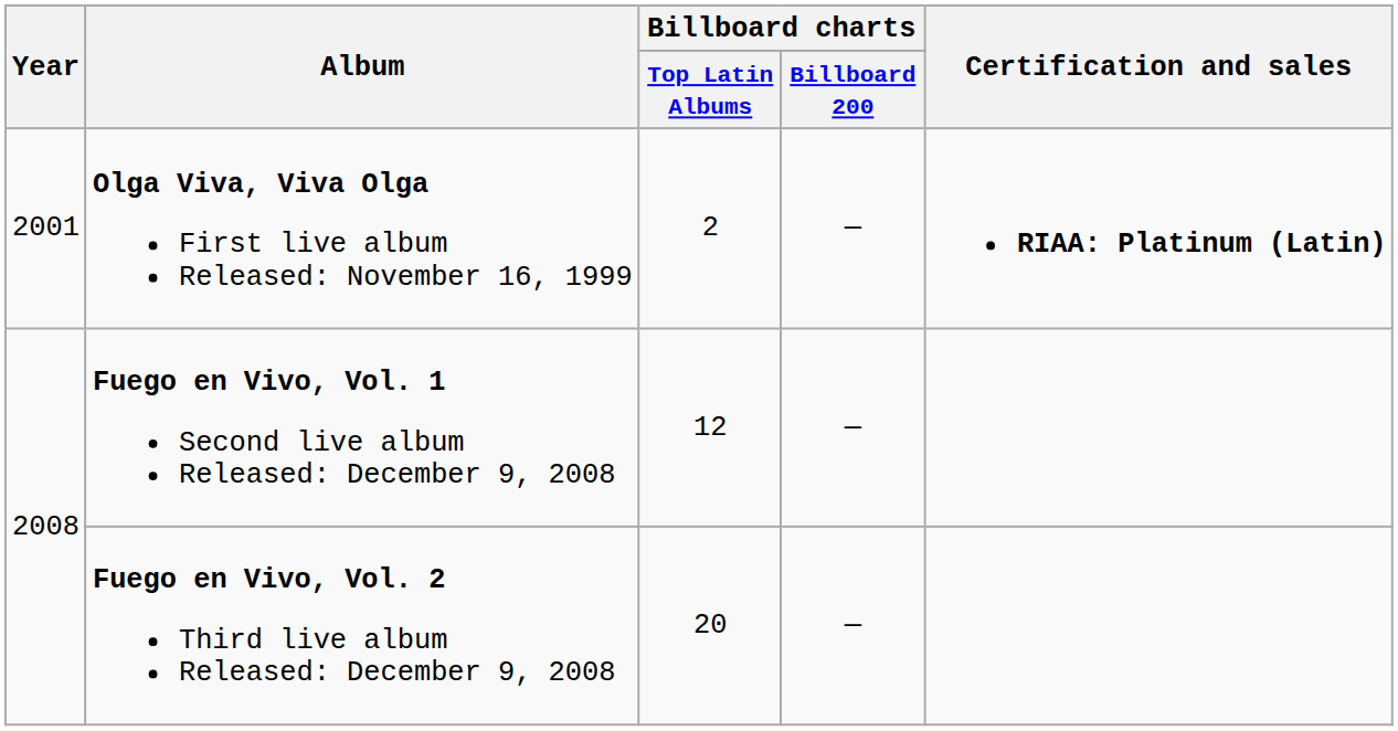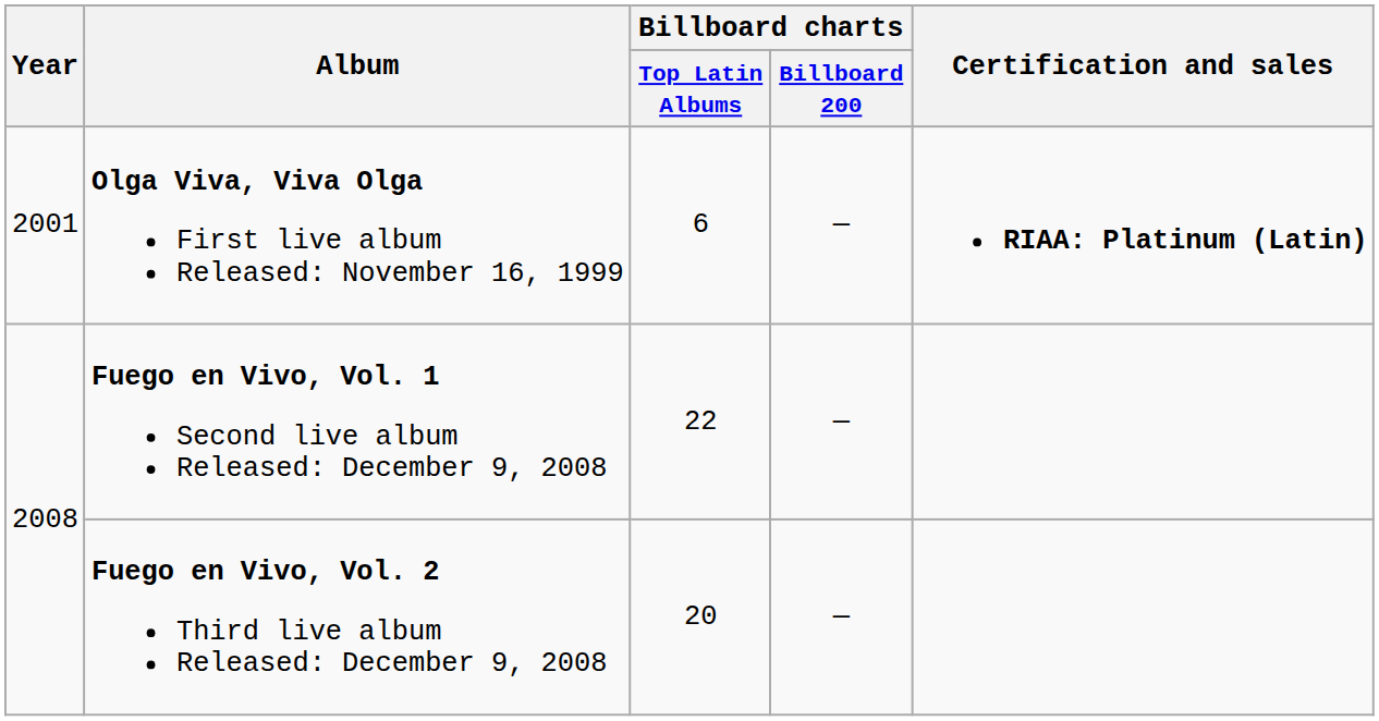row 3 | Billboard charts / Top Latin Albums: 2 -> 6
row 4 | Billboard charts / Top Latin Albums: 12 -> 22
